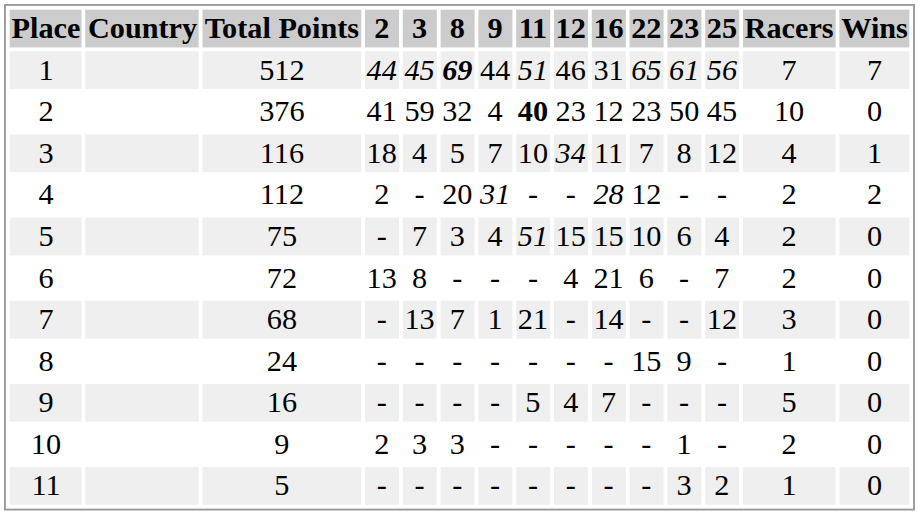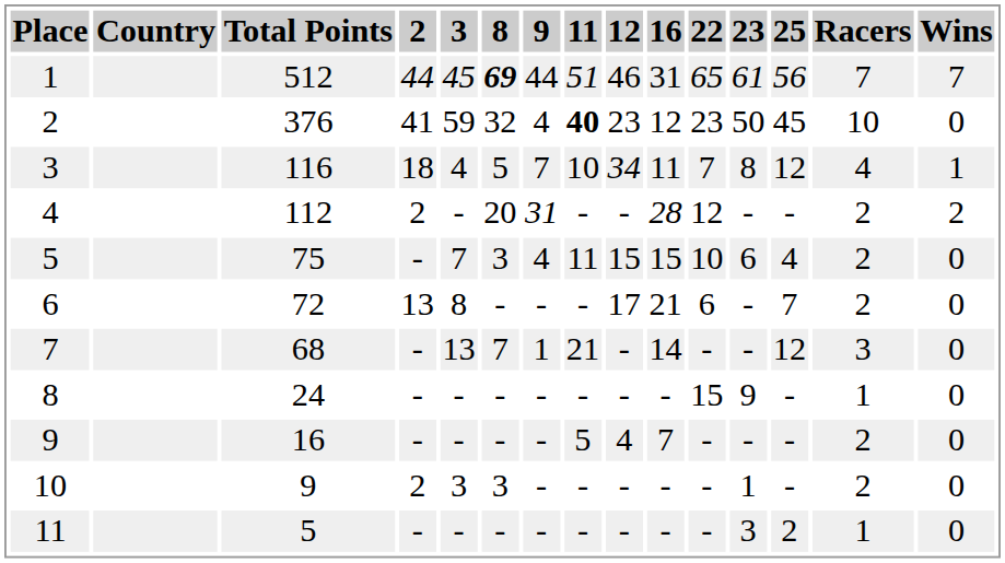row 6 | 11: 51 -> 11
row 7 | 12: 4 -> 17
row 10 | Racers: 5 -> 2
